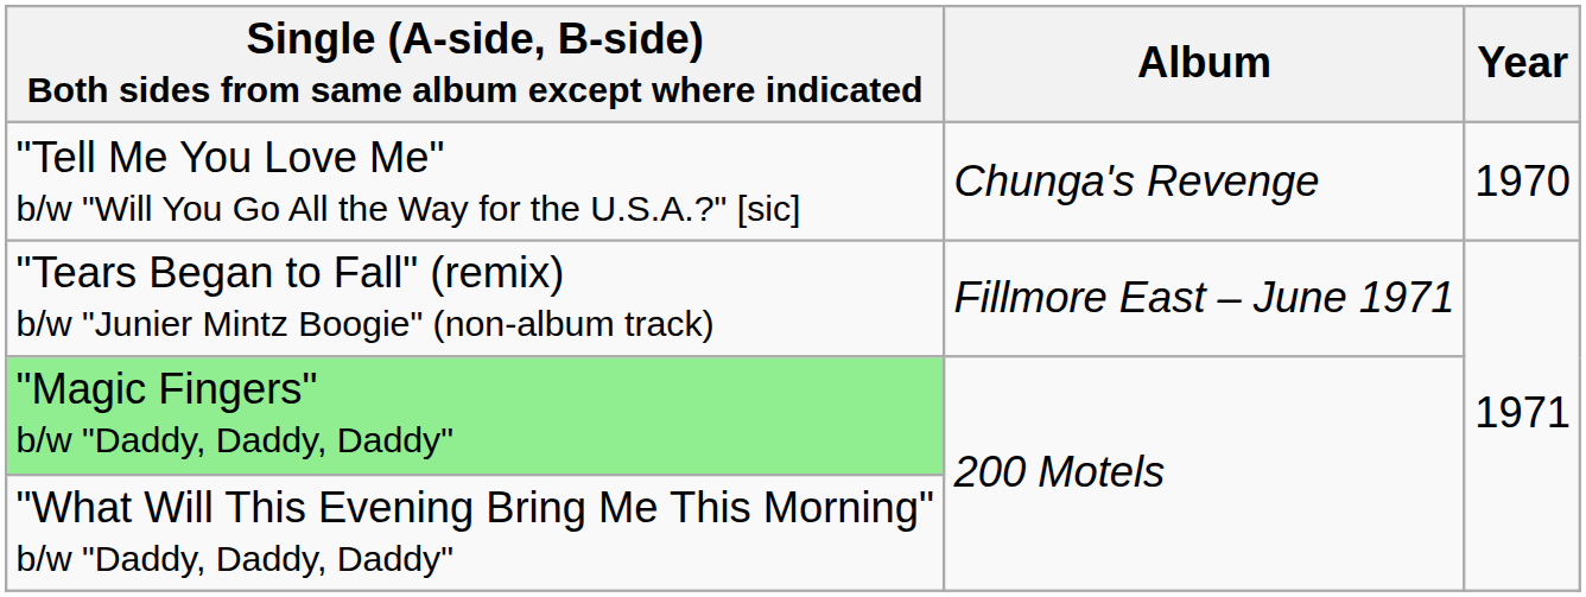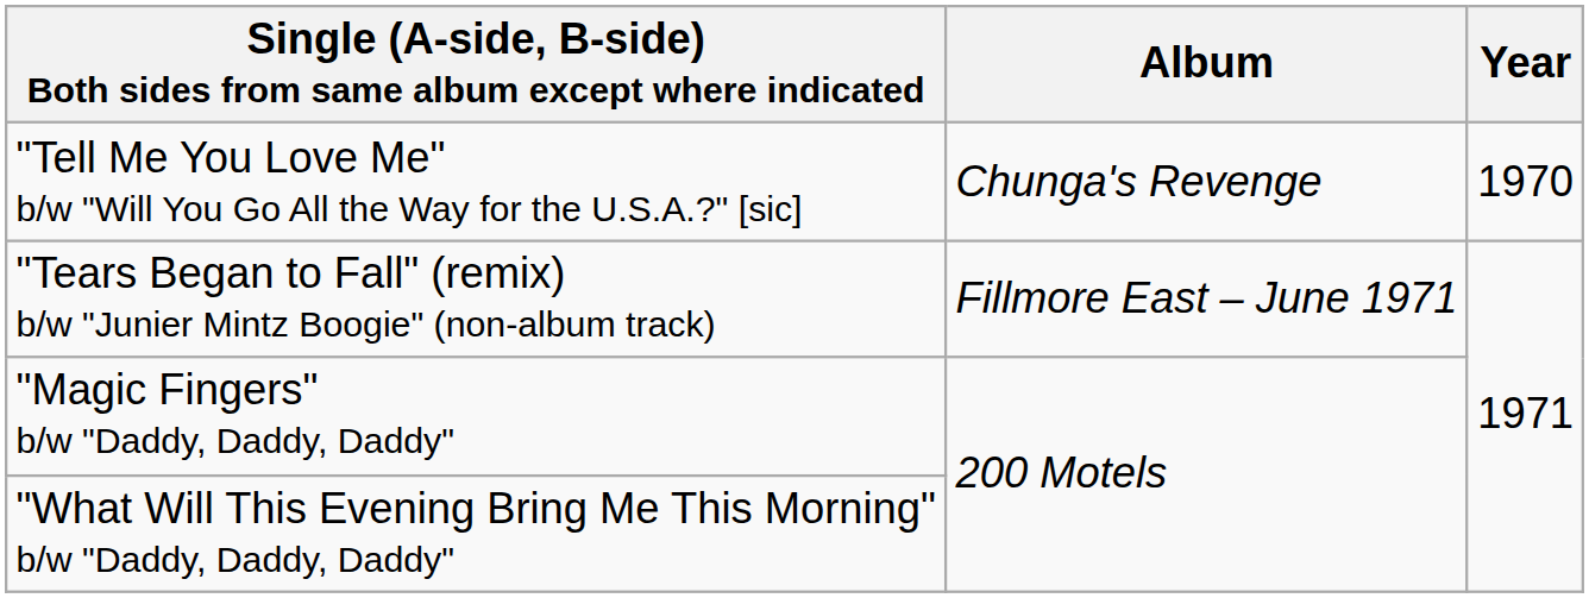"Magic Fingers" b/w "Daddy, Daddy, Daddy" | column 1: lightgreen background -> no background
